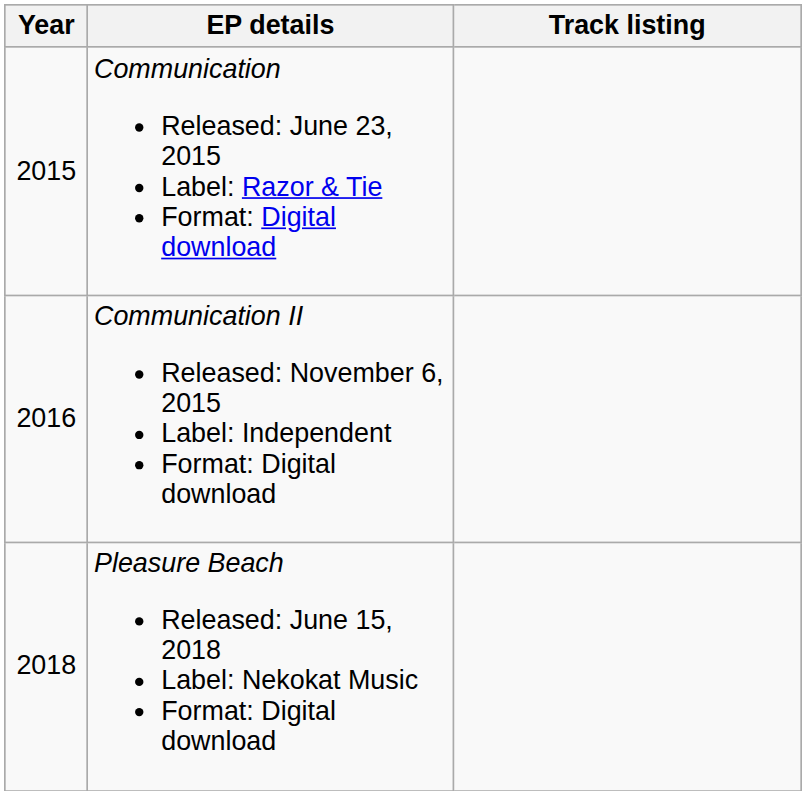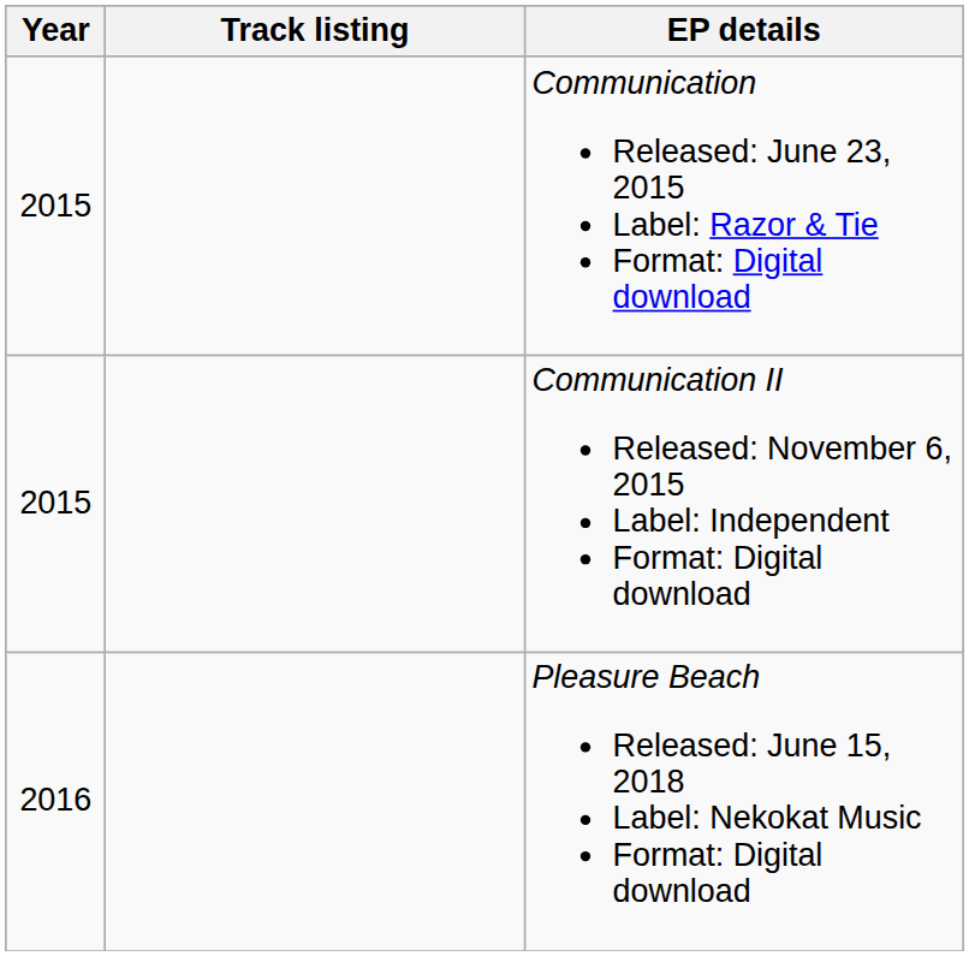columns swapped: EP details <-> Track listing
row 3 | Year: 2016 -> 2015
row 4 | Year: 2018 -> 2016
